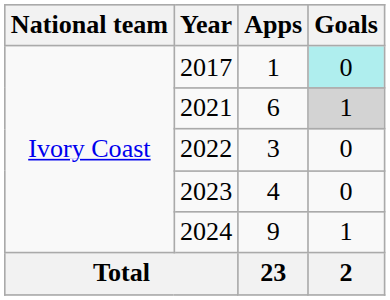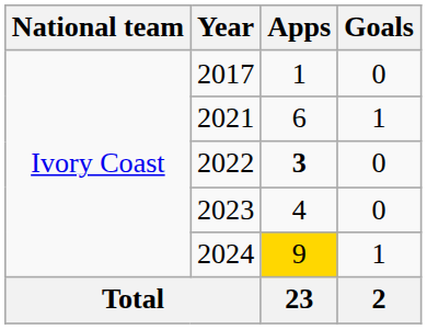2017 | Goals: paleturquoise background -> no background
2021 | Goals: lightgrey background -> no background
2022 | Apps: normal -> bold
2024 | Apps: no background -> gold background
